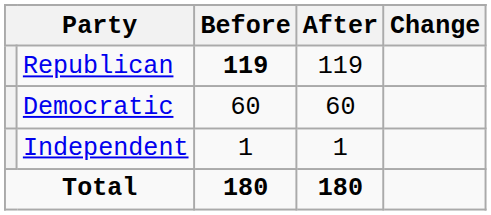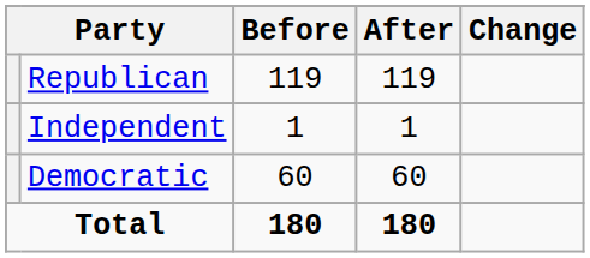Republican | Before: bold -> normal
rows swapped: Democratic <-> Independent
